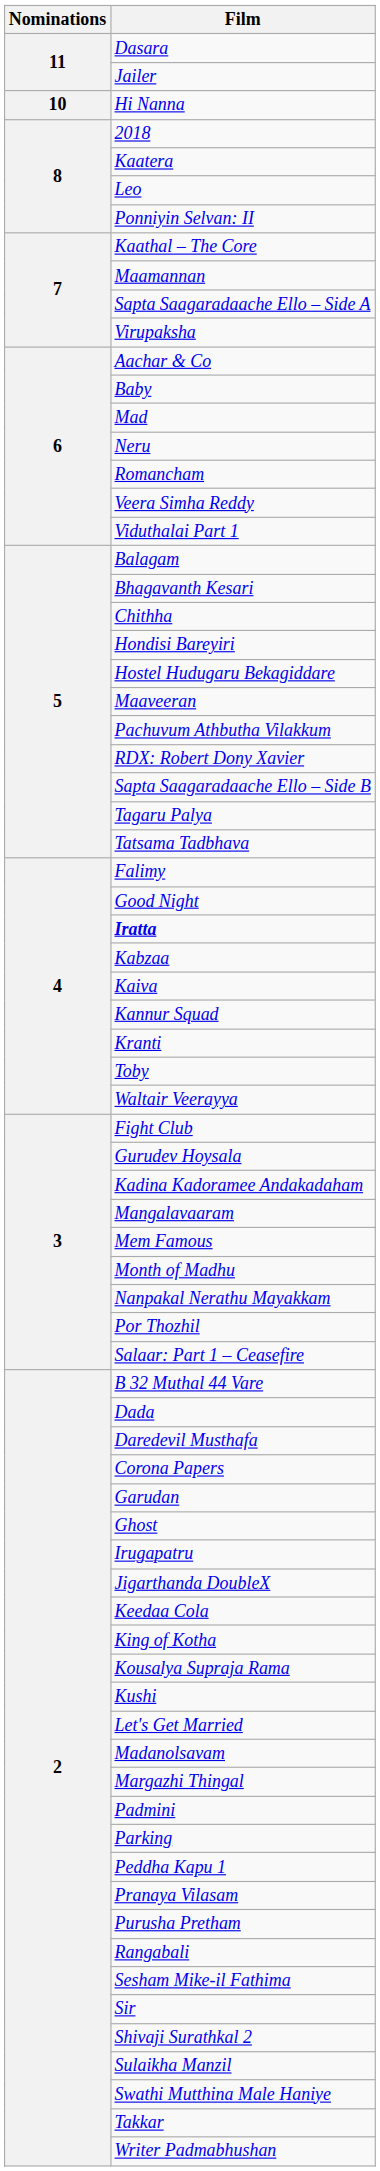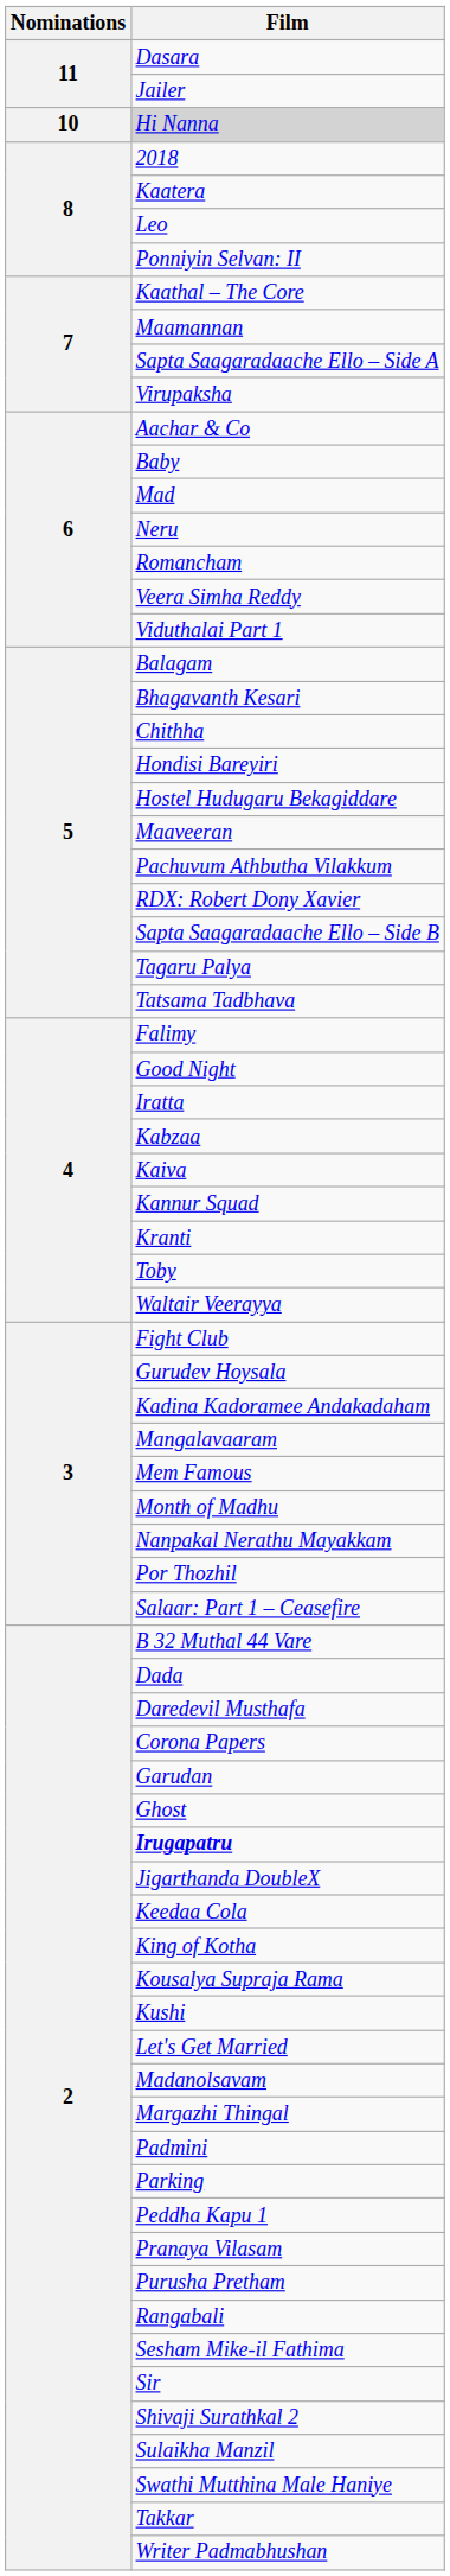Hi Nanna | Film: no background -> lightgrey background
Iratta | Film: bold -> normal
Irugapatru | Film: normal -> bold
